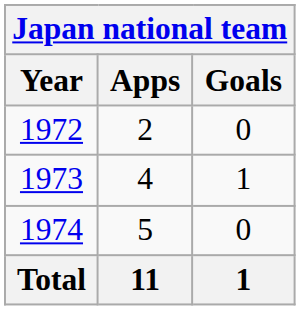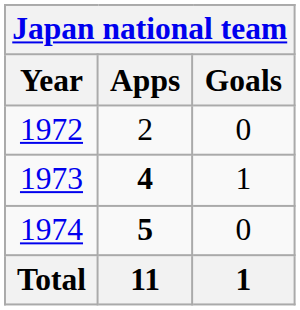1973 | Apps: normal -> bold
1974 | Apps: normal -> bold
